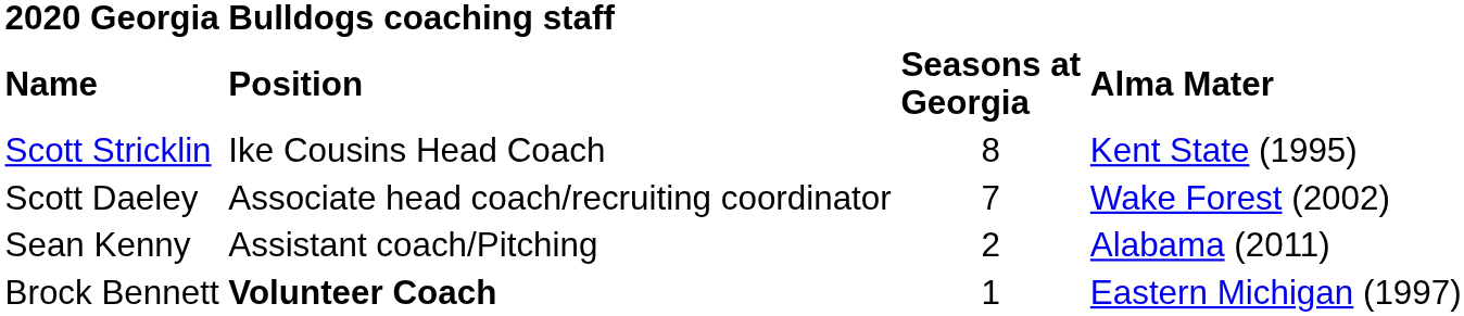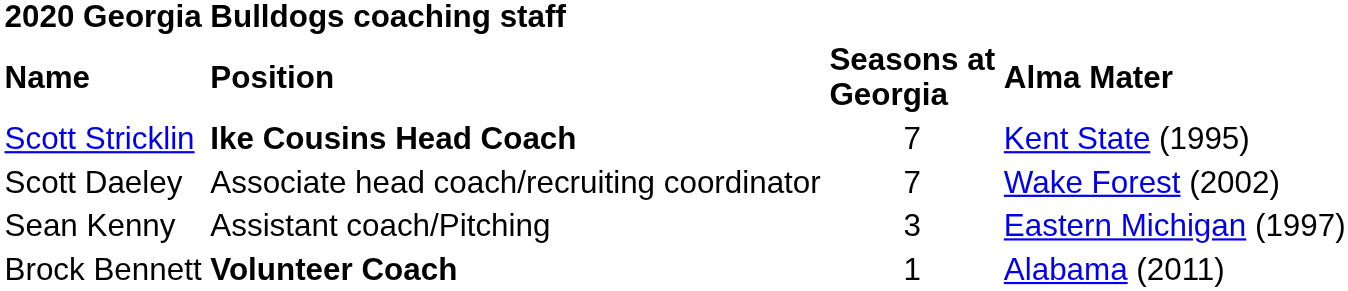Scott Stricklin | Position: normal -> bold
Scott Stricklin | Seasons at Georgia: 8 -> 7
Sean Kenny | Seasons at Georgia: 2 -> 3
Sean Kenny | Alma Mater: Alabama (2011) -> Eastern Michigan (1997)
Brock Bennett | Alma Mater: Eastern Michigan (1997) -> Alabama (2011)
